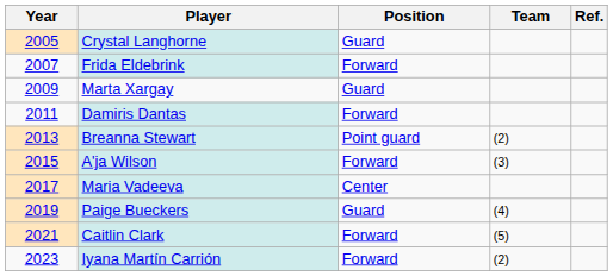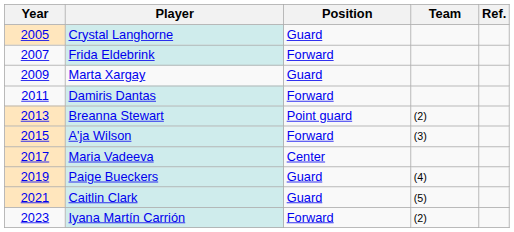Caitlin Clark | Position: Forward -> Guard
